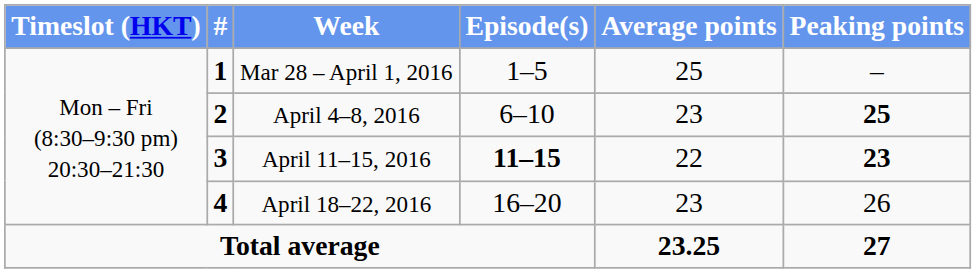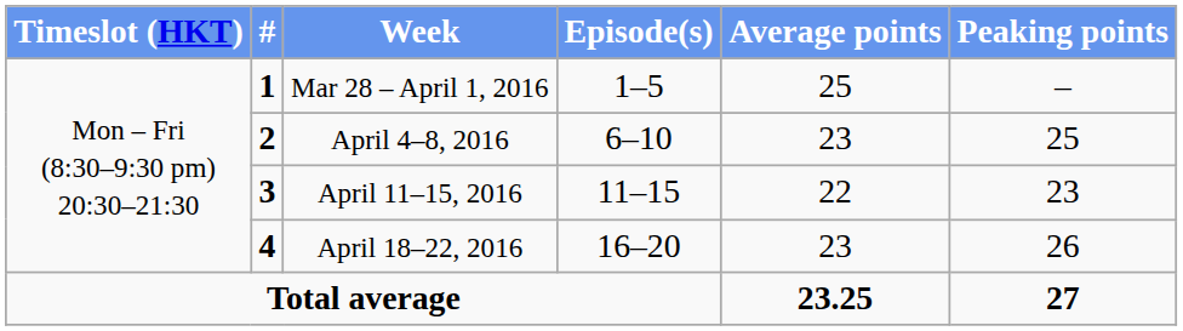April 4–8, 2016 | Peaking points: bold -> normal
April 11–15, 2016 | Episode(s): bold -> normal
April 11–15, 2016 | Peaking points: bold -> normal
